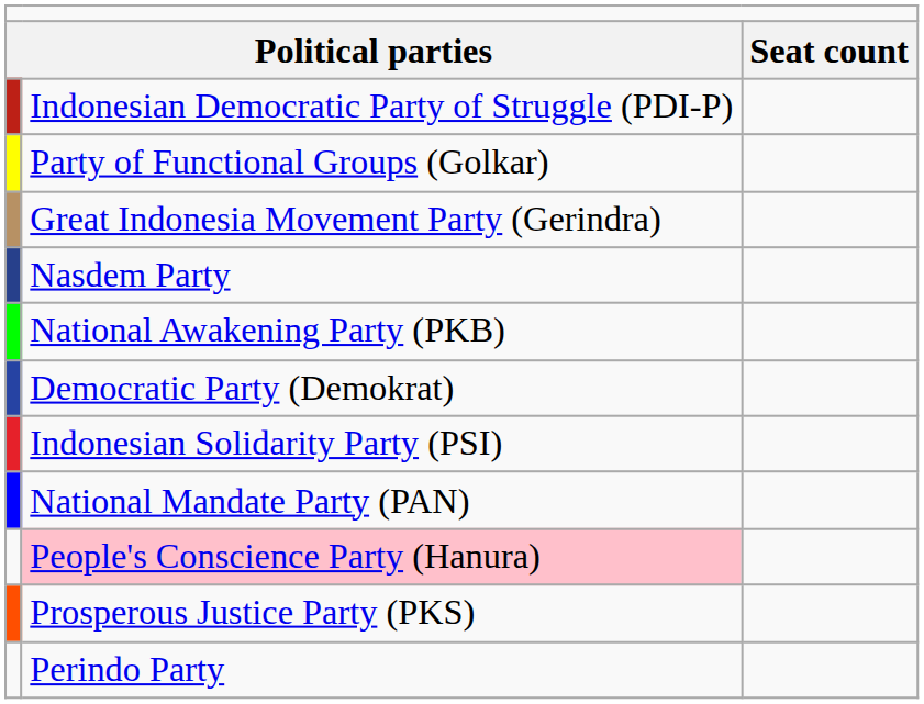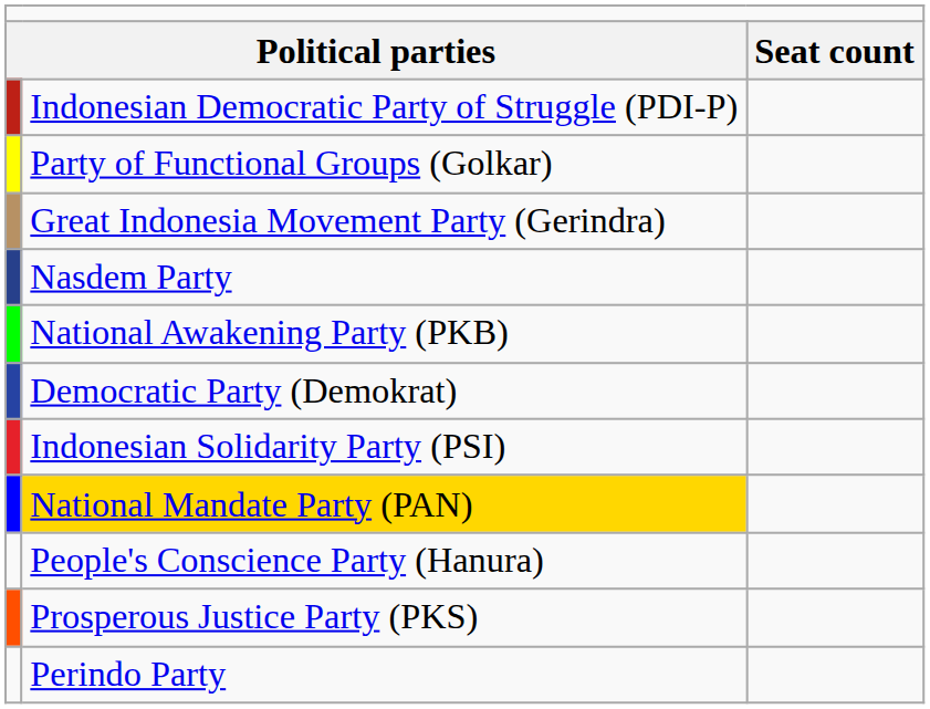National Mandate Party (PAN) | column 2: no background -> gold background
People's Conscience Party (Hanura) | column 2: pink background -> no background
